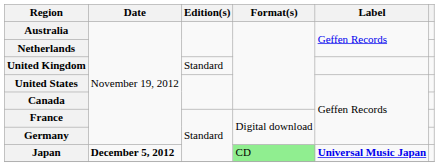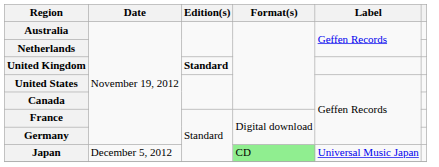United Kingdom | Edition(s): normal -> bold
Japan | Date: bold -> normal
Japan | Label: bold -> normal
